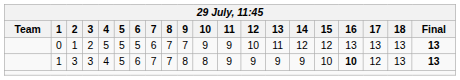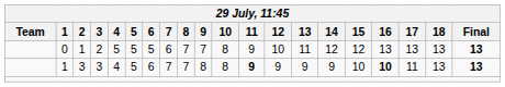row 3 | 10: 9 -> 8
row 4 | 11: normal -> bold
row 4 | 17: 12 -> 11
